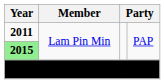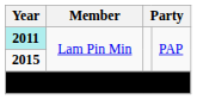2011 | Year: no background -> paleturquoise background
2015 | Year: lightgreen background -> no background
